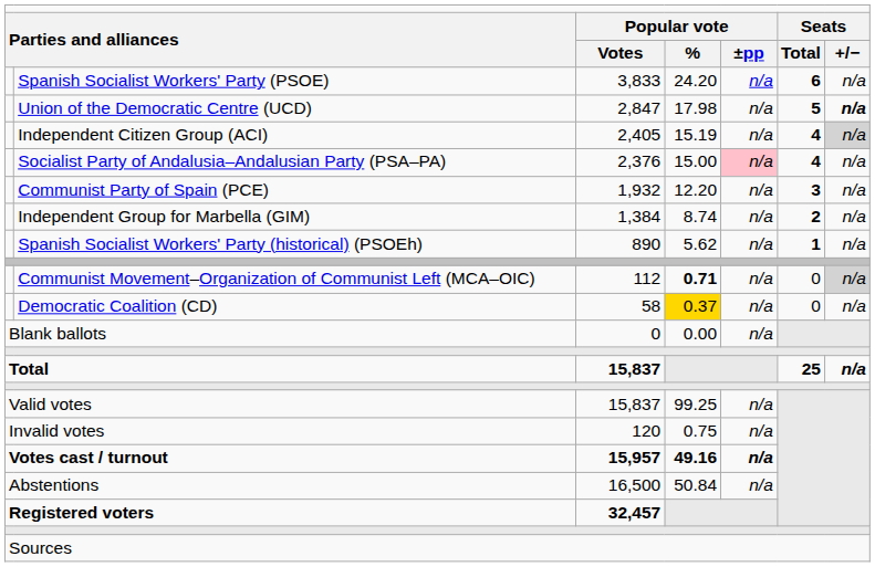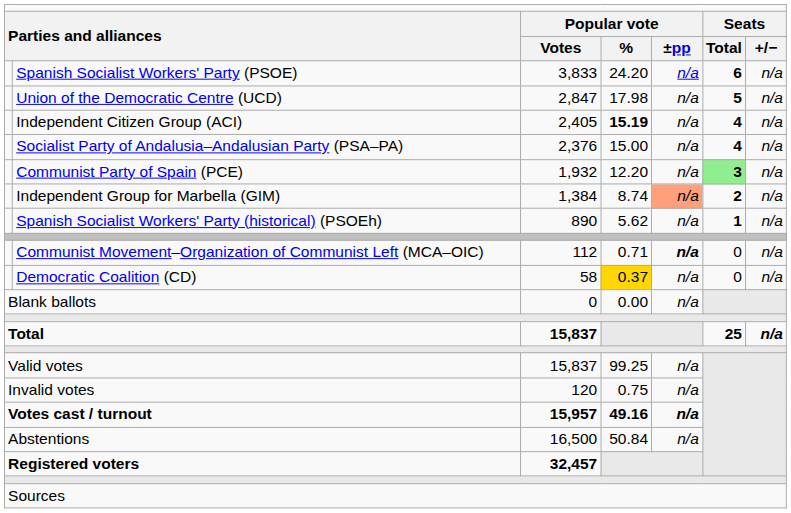Union of the Democratic Centre (UCD) | column 7: bold -> normal
Independent Citizen Group (ACI) | column 4: normal -> bold
Independent Citizen Group (ACI) | column 7: lightgrey background -> no background
Socialist Party of Andalusia–Andalusian Party (PSA–PA) | column 5: pink background -> no background
Communist Party of Spain (PCE) | column 6: no background -> lightgreen background
Independent Group for Marbella (GIM) | column 5: no background -> lightsalmon background
Communist Movement–Organization of Communist Left (MCA–OIC) | column 4: bold -> normal
Communist Movement–Organization of Communist Left (MCA–OIC) | column 5: normal -> bold
Communist Movement–Organization of Communist Left (MCA–OIC) | column 7: lightgrey background -> no background
